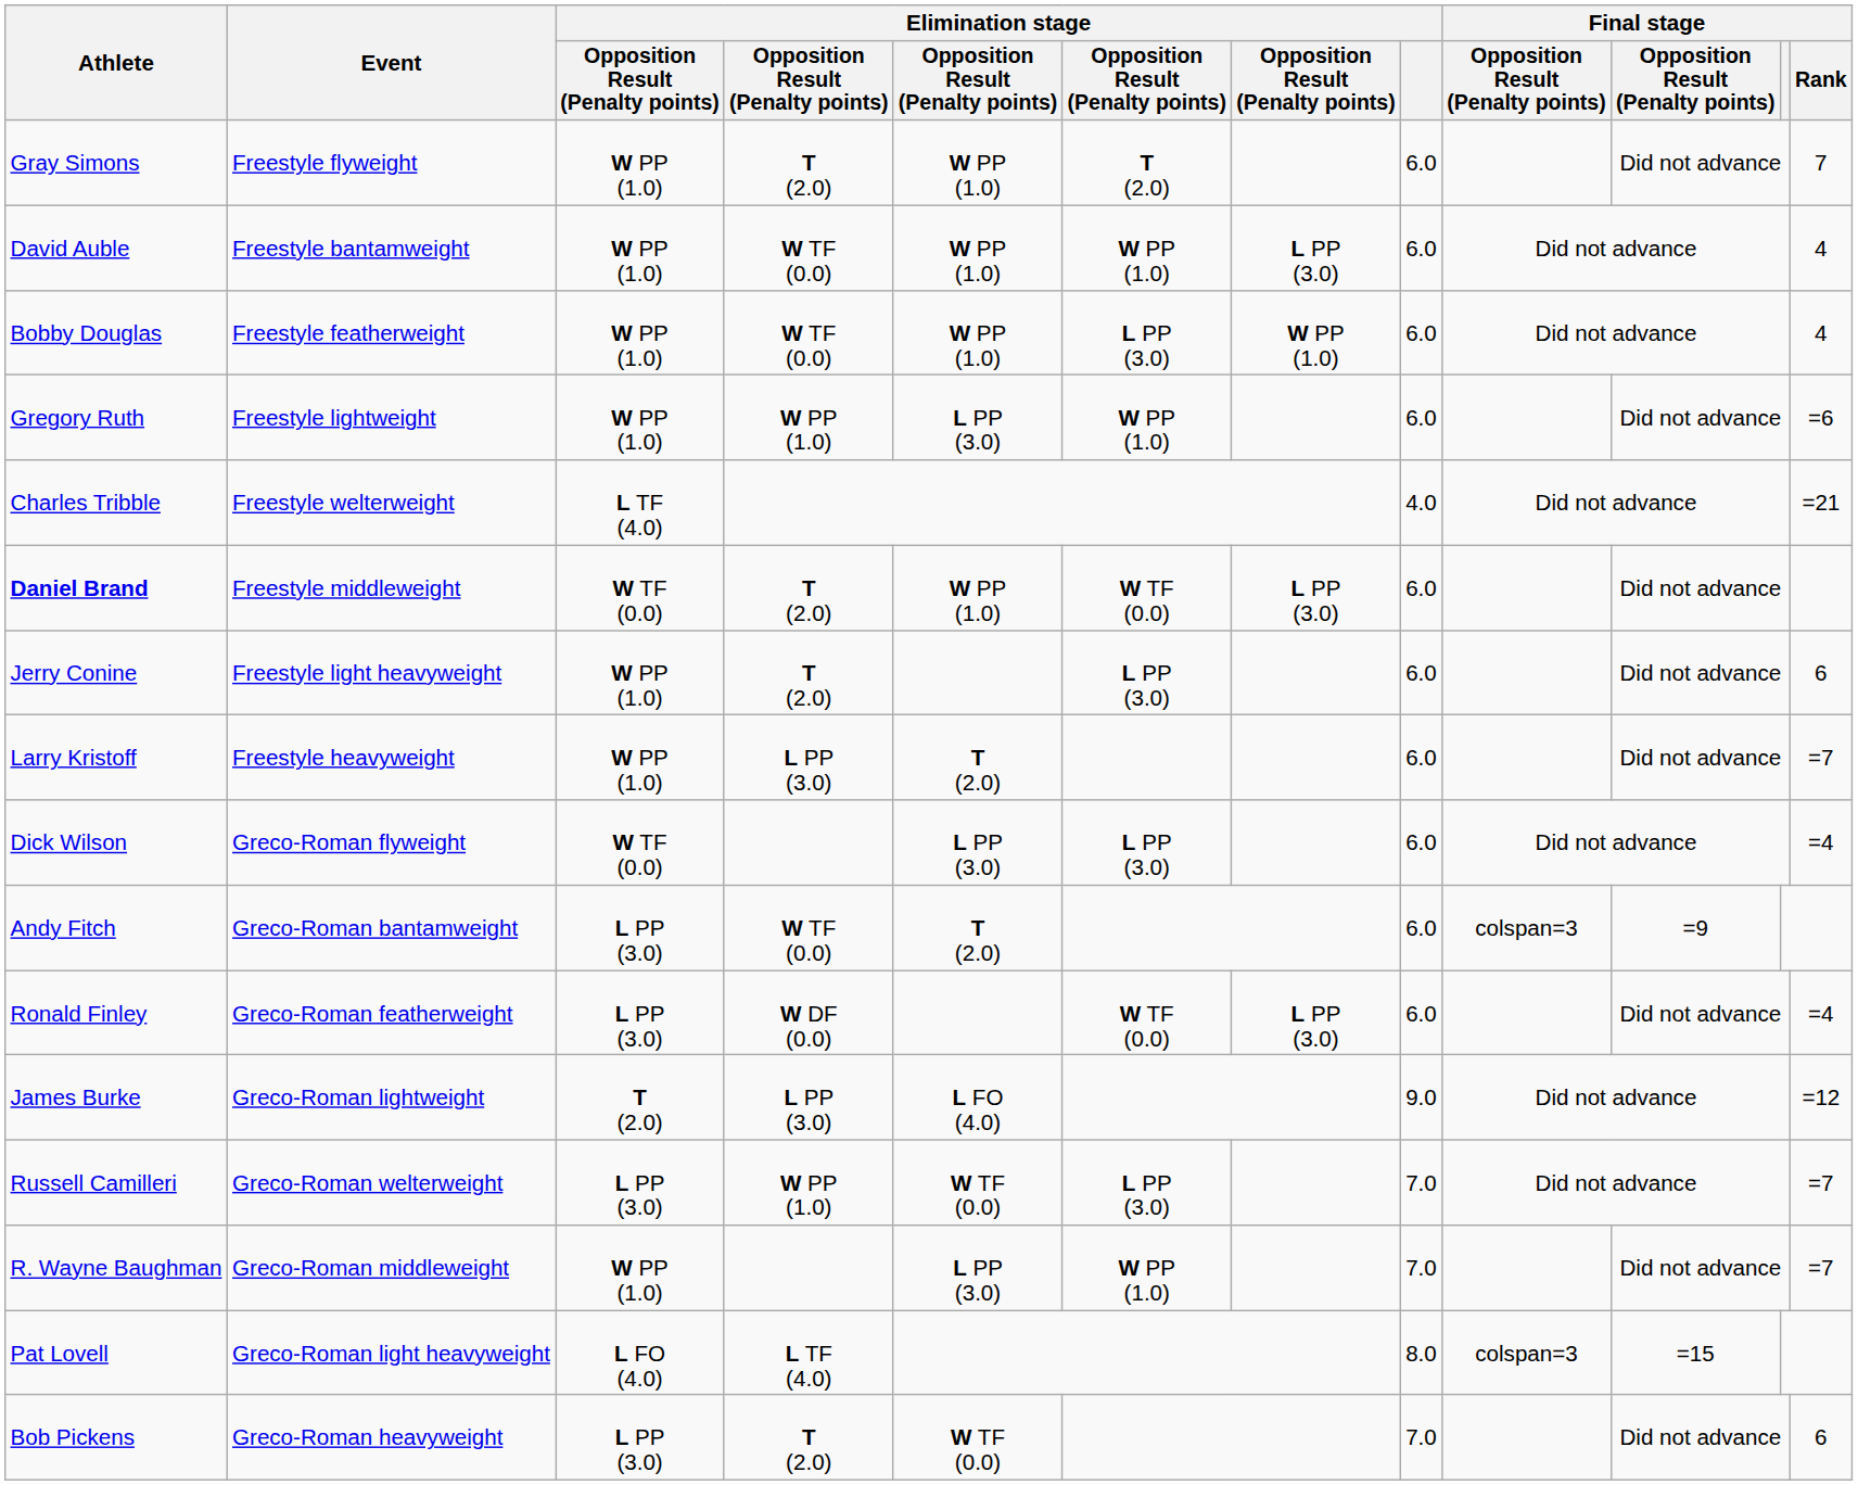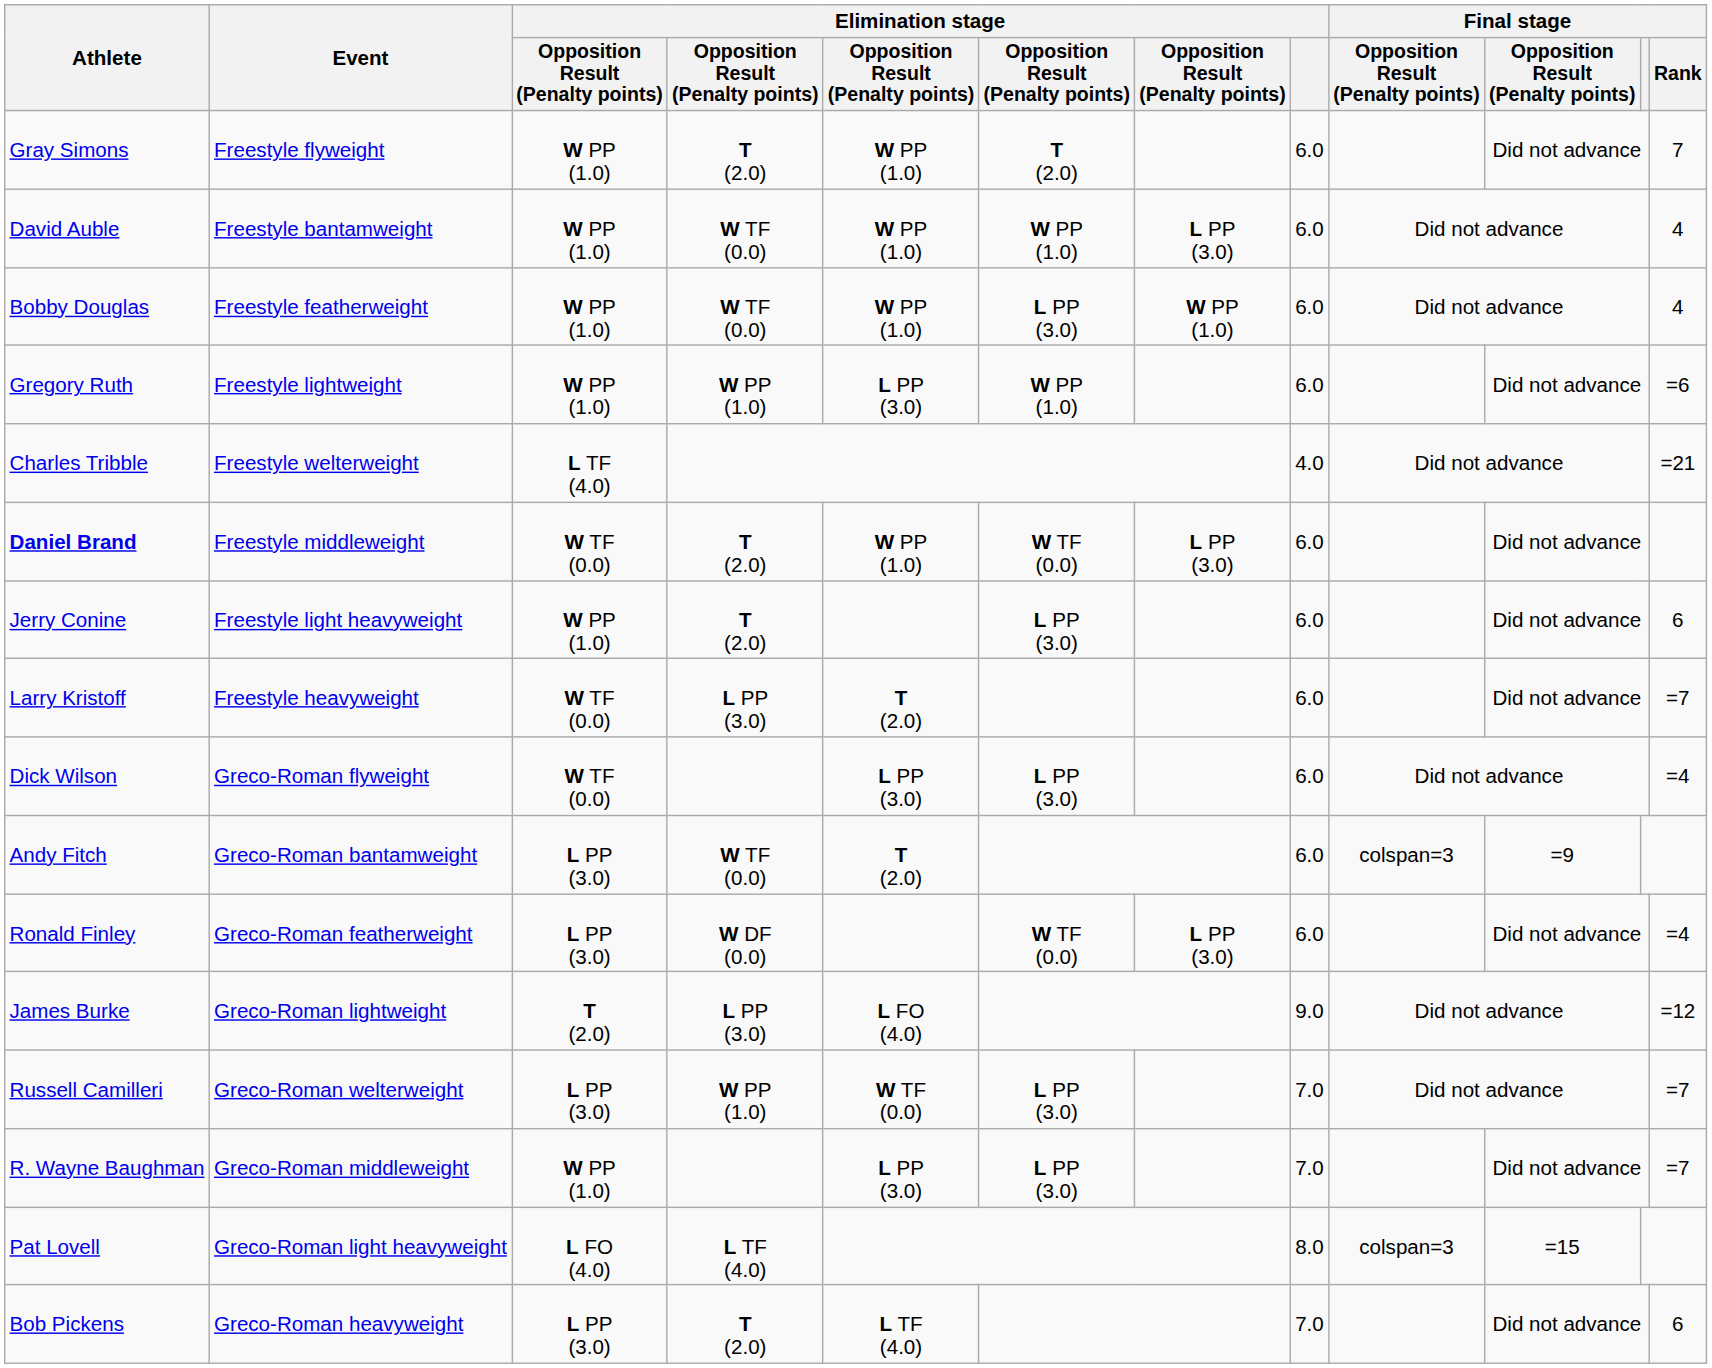Larry Kristoff | column 3: W PP (1.0) -> W TF (0.0)
R. Wayne Baughman | column 6: W PP (1.0) -> L PP (3.0)
Bob Pickens | column 5: W TF (0.0) -> L TF (4.0)
